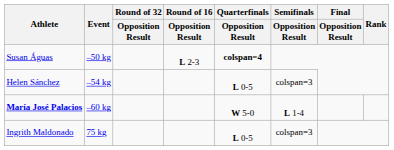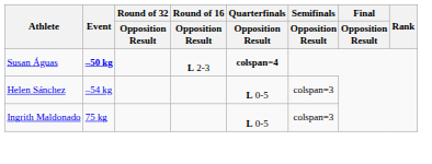Susan Águas | Event: normal -> bold
- row: María José Palacios | –60 kg | W 5-0 | L 1-4
